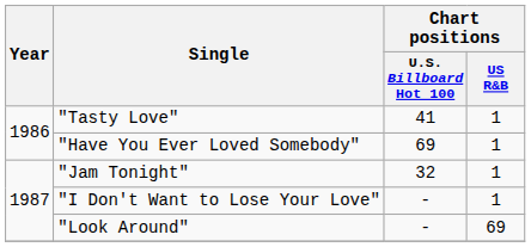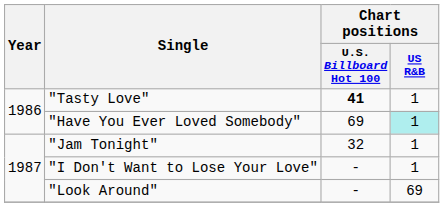"Tasty Love" | Chart positions / U.S. Billboard Hot 100: normal -> bold
"Have You Ever Loved Somebody" | Chart positions / US R&B: no background -> paleturquoise background
